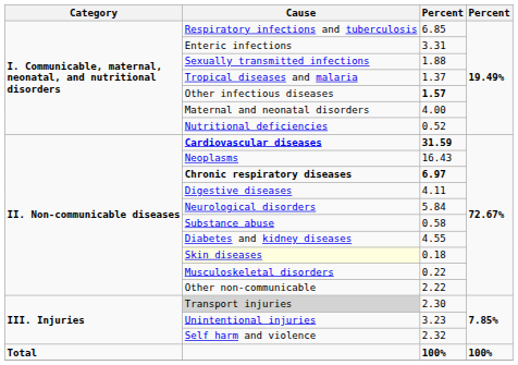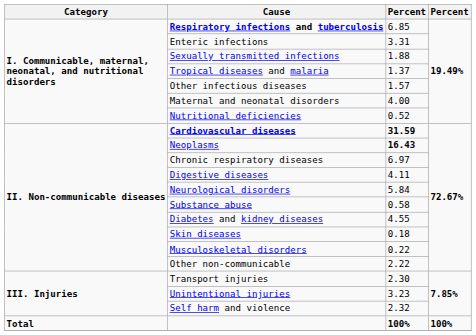Respiratory infections and tuberculosis | Cause: normal -> bold
Other infectious diseases | column 3: bold -> normal
Neoplasms | column 3: normal -> bold
Chronic respiratory diseases | Cause: bold -> normal
Chronic respiratory diseases | column 3: bold -> normal
Skin diseases | Cause: lightyellow background -> no background
Transport injuries | Cause: lightgrey background -> no background
